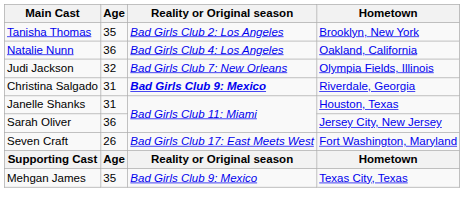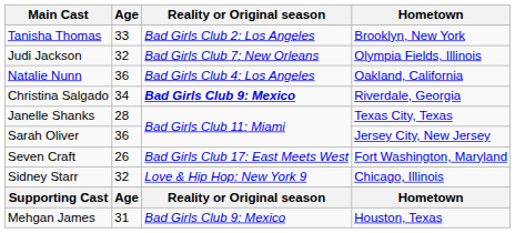Tanisha Thomas | Age: 35 -> 33
rows swapped: Natalie Nunn <-> Judi Jackson
Christina Salgado | Age: 31 -> 34
Janelle Shanks | Age: 31 -> 28
Janelle Shanks | Hometown: Houston, Texas -> Texas City, Texas
+ row: Sidney Starr | 32 | Love & Hip Hop: New York 9 | Chicago, Illinois
Mehgan James | Age: 35 -> 31
Mehgan James | Hometown: Texas City, Texas -> Houston, Texas
